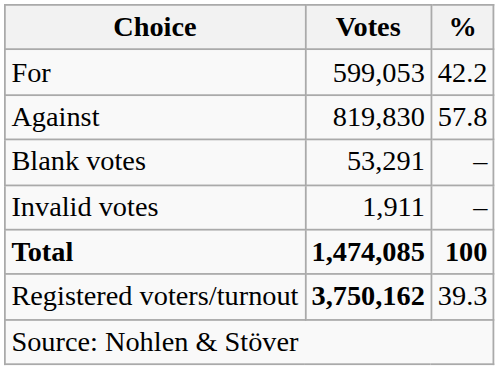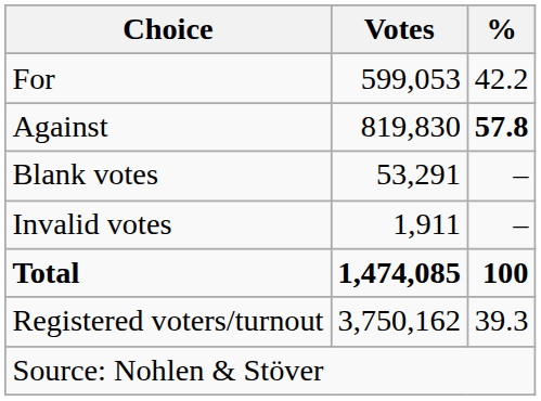Against | %: normal -> bold
Registered voters/turnout | Votes: bold -> normal
